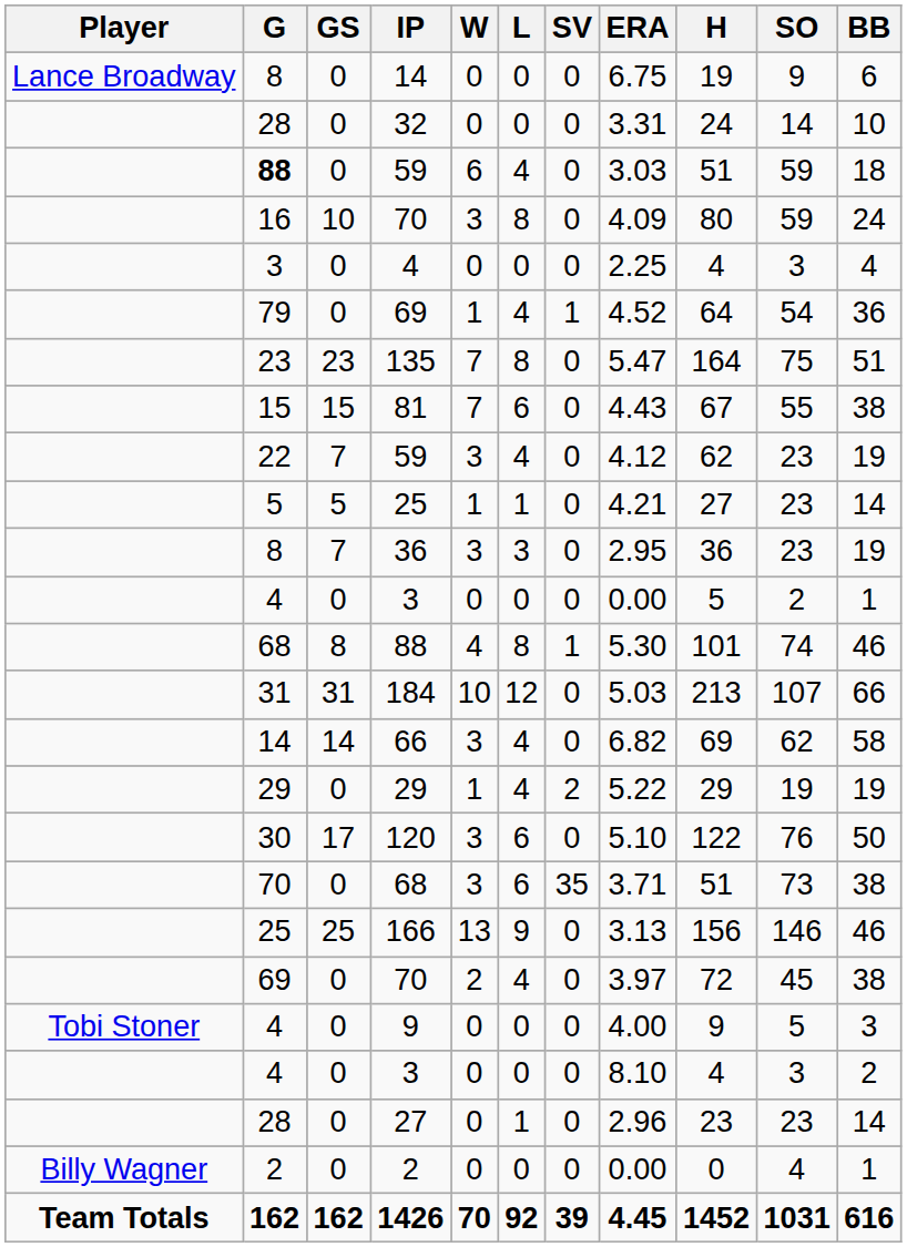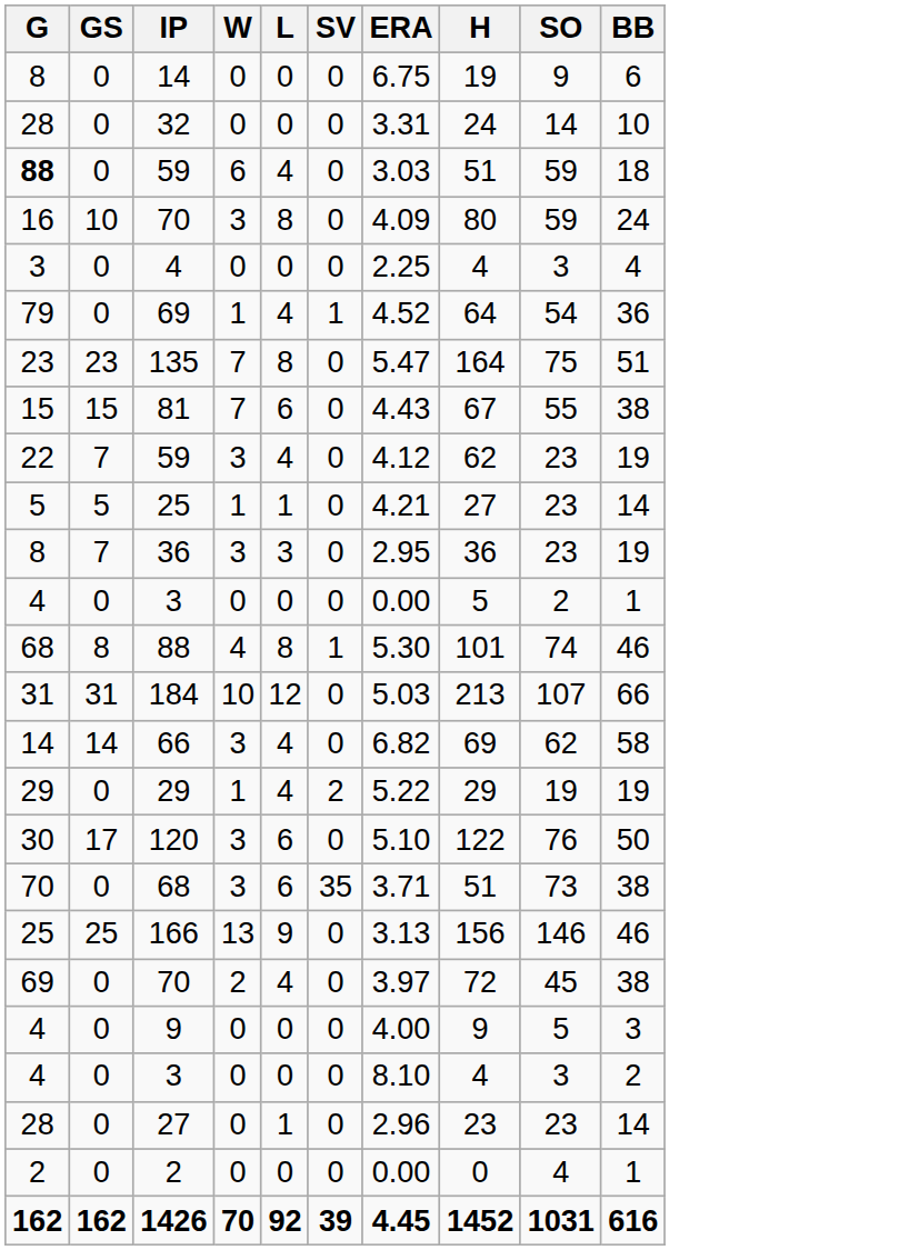- column: Player | Lance Broadway | Tobi Stoner | Billy Wagner | Team Totals
